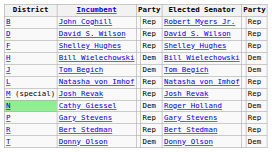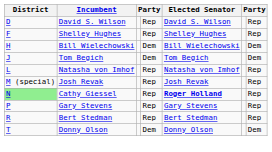- row: B | John Coghill | Rep | Robert Myers Jr. | Rep
Cathy Giessel | column 4: Dem -> Rep
Cathy Giessel | Elected Senator: normal -> bold
Cathy Giessel | column 7: Dem -> Rep
